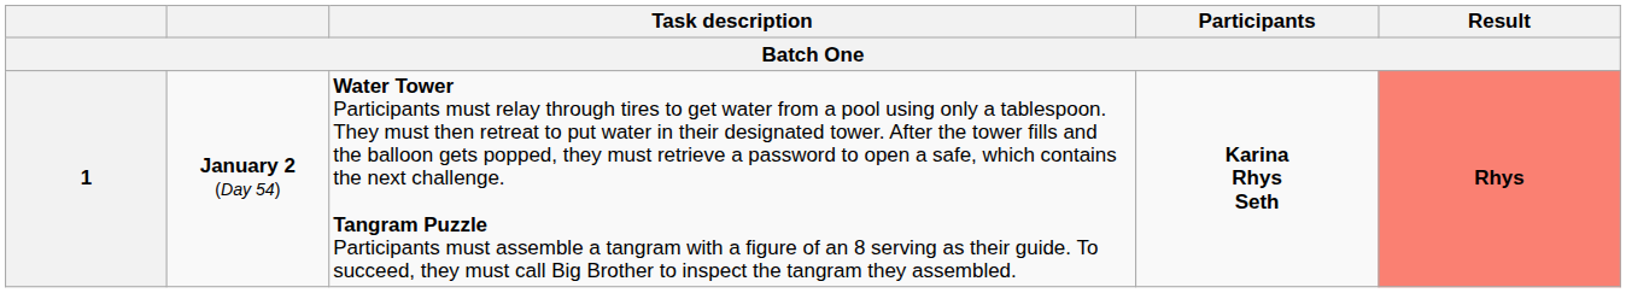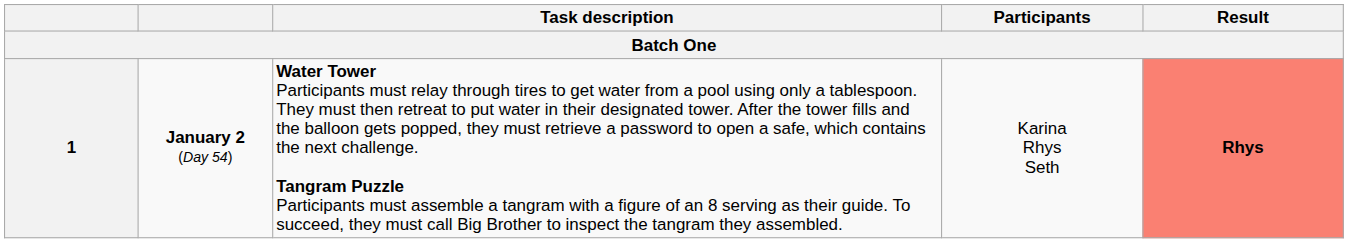1 | Participants: bold -> normal
